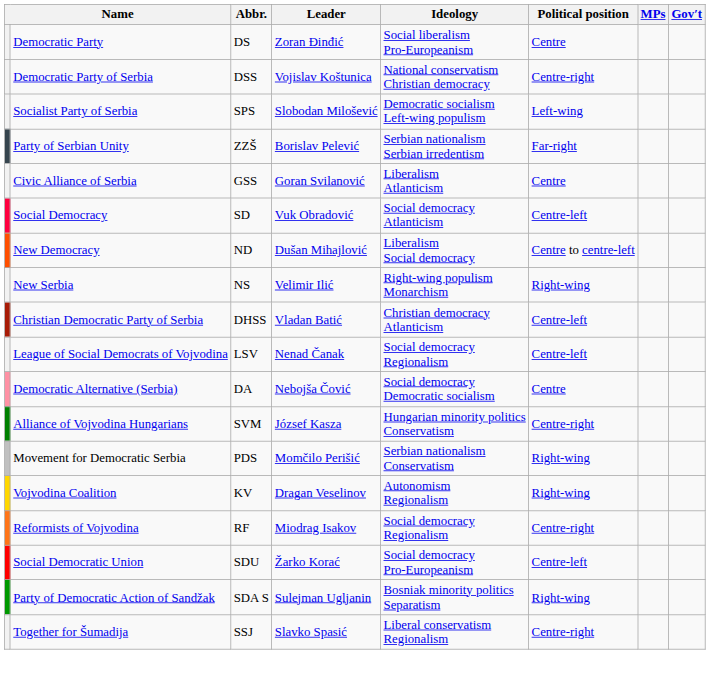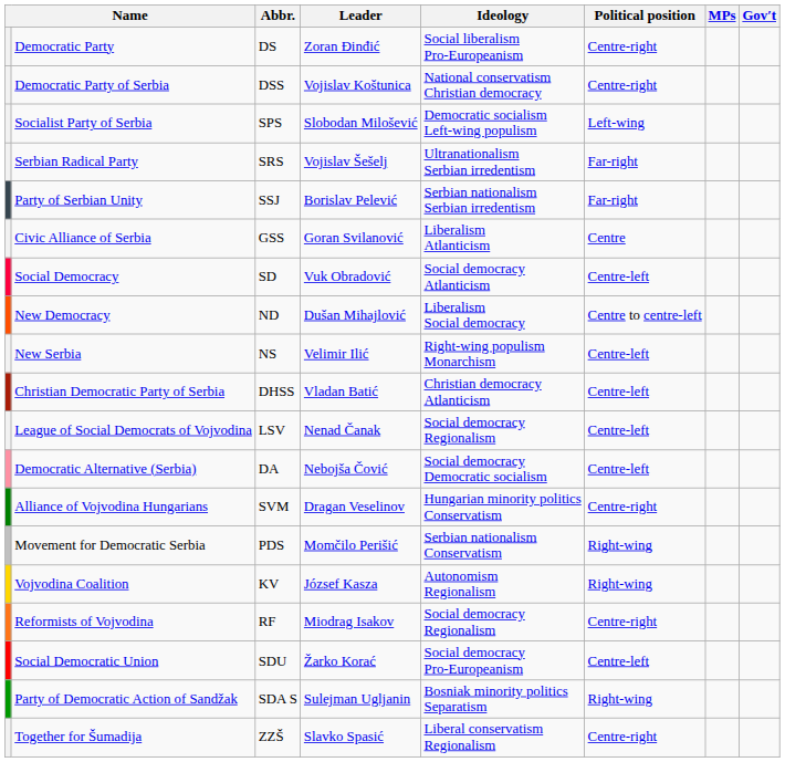Democratic Party | Political position: Centre -> Centre-right
+ row: Serbian Radical Party | SRS | Vojislav Šešelj | Ultranationalism Serbian irredentism | Far-right
Party of Serbian Unity | Abbr.: ZZŠ -> SSJ
New Serbia | Political position: Right-wing -> Centre-left
Democratic Alternative (Serbia) | Political position: Centre -> Centre-left
Alliance of Vojvodina Hungarians | Leader: József Kasza -> Dragan Veselinov
Vojvodina Coalition | Leader: Dragan Veselinov -> József Kasza
Together for Šumadija | Abbr.: SSJ -> ZZŠ
